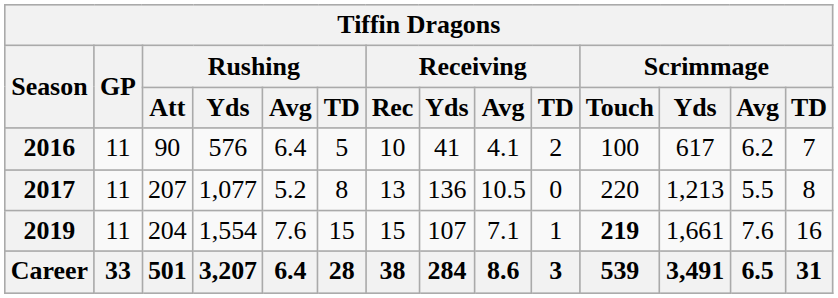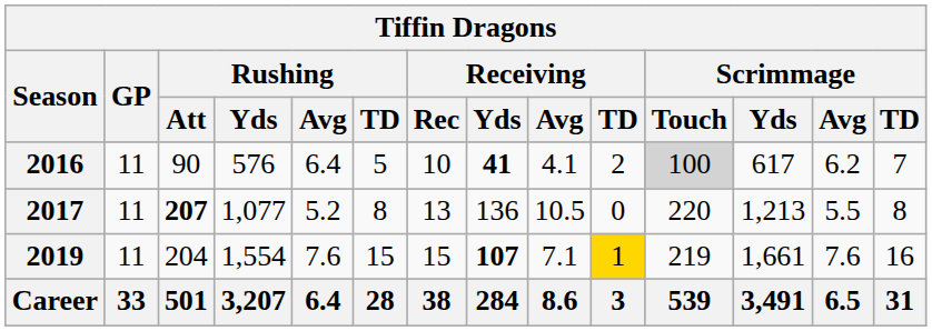2016 | Receiving / Yds: normal -> bold
2016 | Scrimmage / Touch: no background -> lightgrey background
2017 | Rushing / Att: normal -> bold
2019 | Receiving / Yds: normal -> bold
2019 | Receiving / TD: no background -> gold background
2019 | Scrimmage / Touch: bold -> normal
